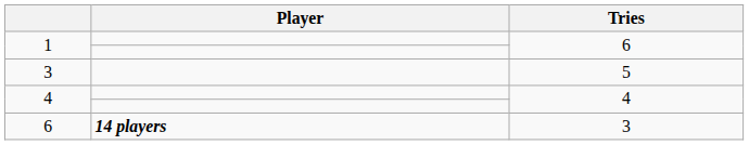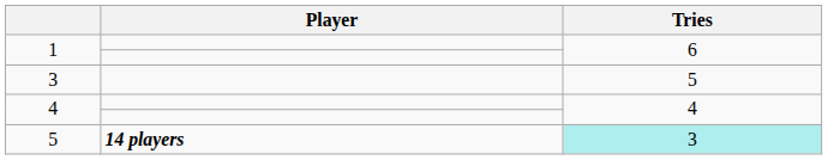row 7 | column 1: 6 -> 5
row 7 | Tries: no background -> paleturquoise background
